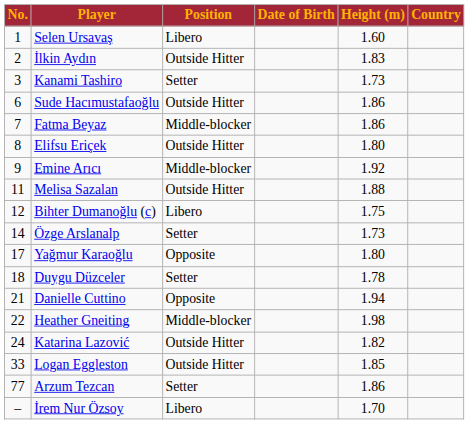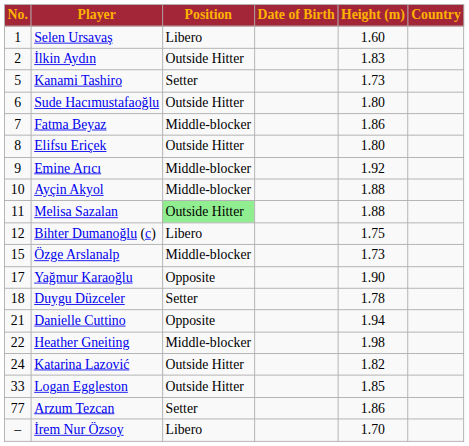Kanami Tashiro | No.: 3 -> 5
Sude Hacımustafaoğlu | Height (m): 1.86 -> 1.80
+ row: 10 | Ayçin Akyol | Middle-blocker | 1.88
Melisa Sazalan | Position: no background -> lightgreen background
Özge Arslanalp | No.: 14 -> 15
Özge Arslanalp | Position: Setter -> Middle-blocker
Yağmur Karaoğlu | Height (m): 1.80 -> 1.90
